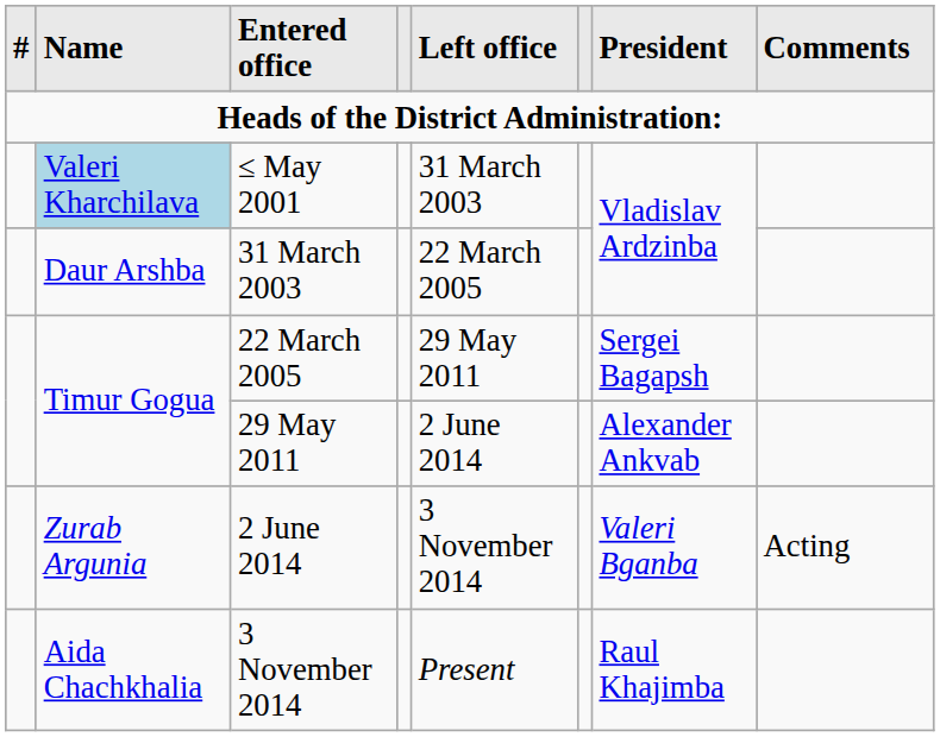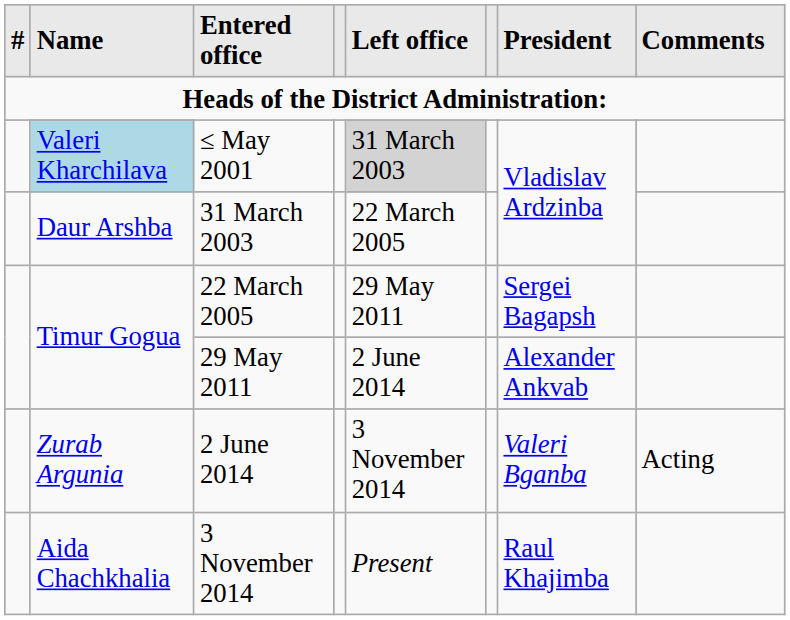≤ May 2001 | column 5: no background -> lightgrey background
